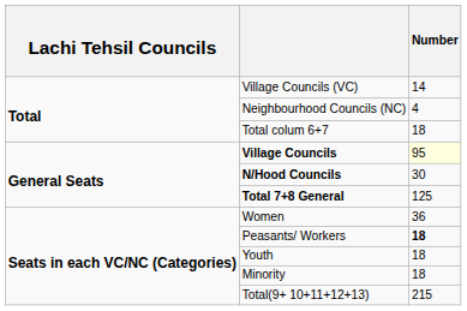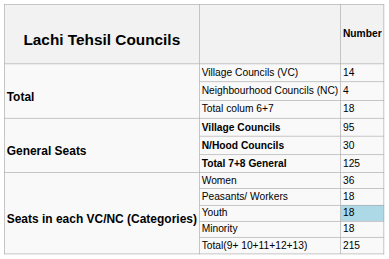Village Councils | Number: lightyellow background -> no background
Peasants/ Workers | Number: bold -> normal
Youth | Number: no background -> lightblue background
